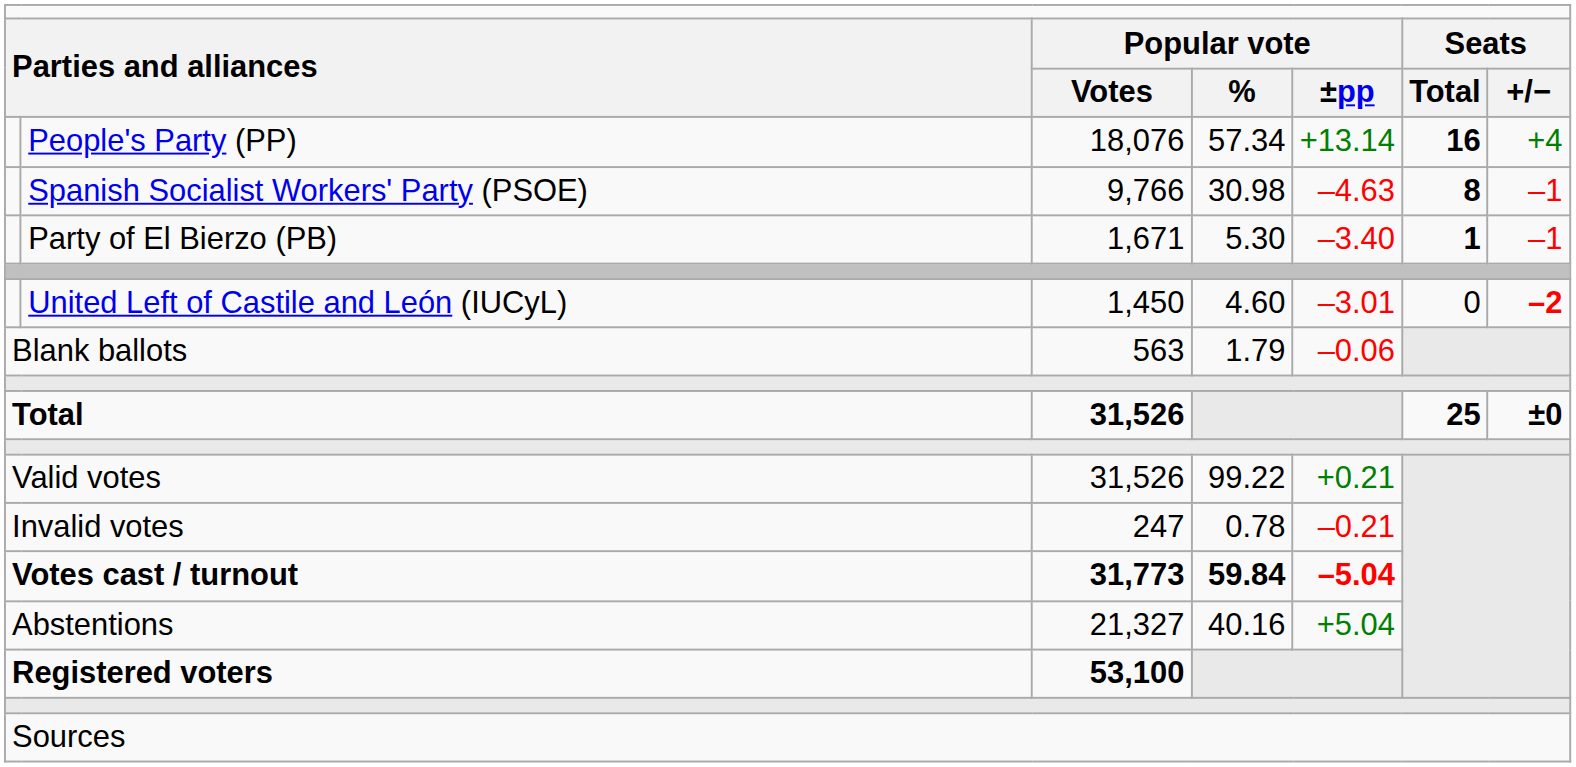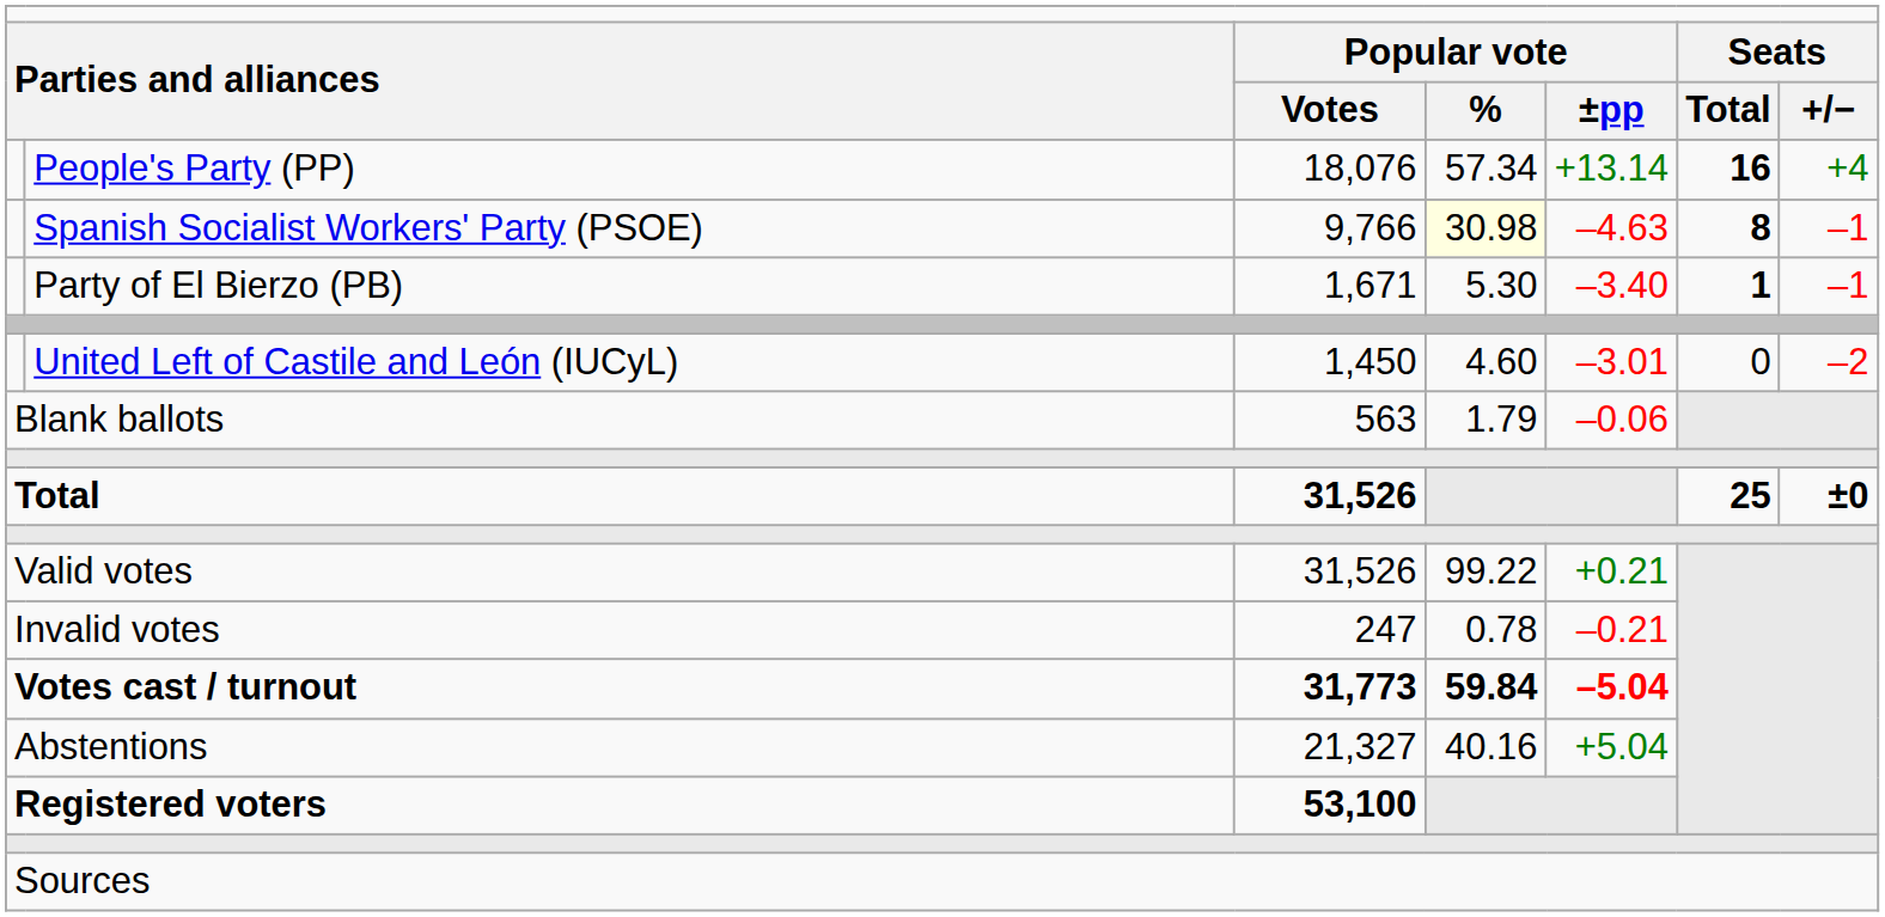Spanish Socialist Workers' Party (PSOE) | column 4: no background -> lightyellow background
United Left of Castile and León (IUCyL) | column 7: bold -> normal
